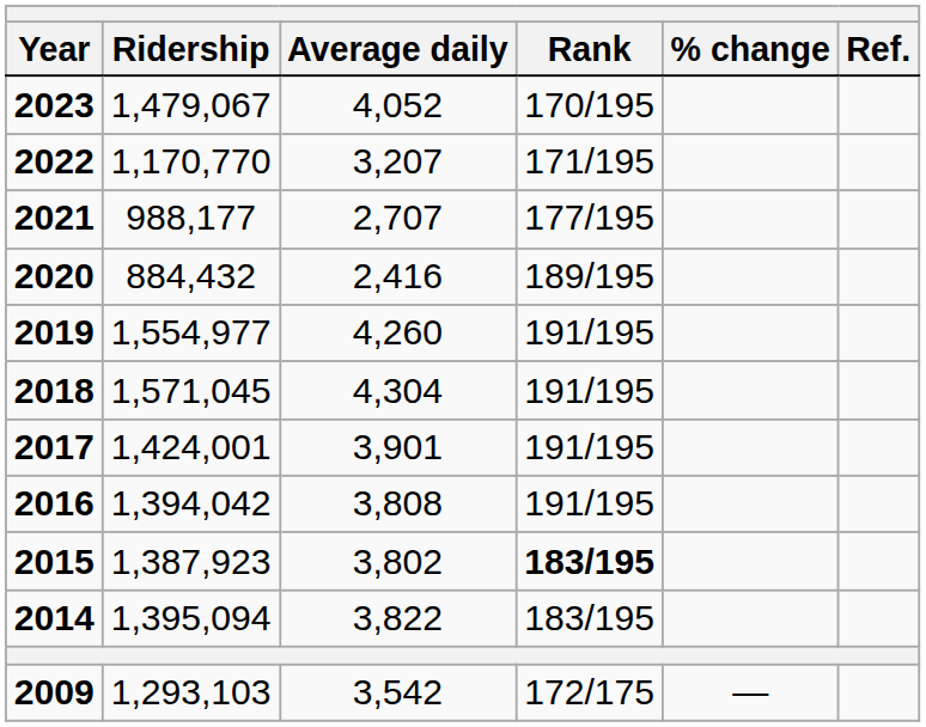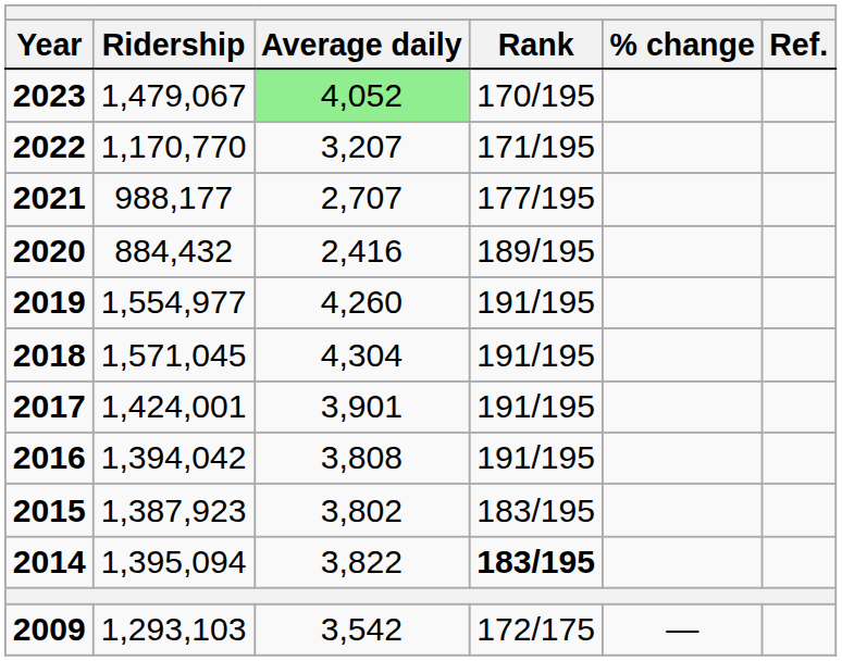2023 | Average daily: no background -> lightgreen background
2015 | Rank: bold -> normal
2014 | Rank: normal -> bold
